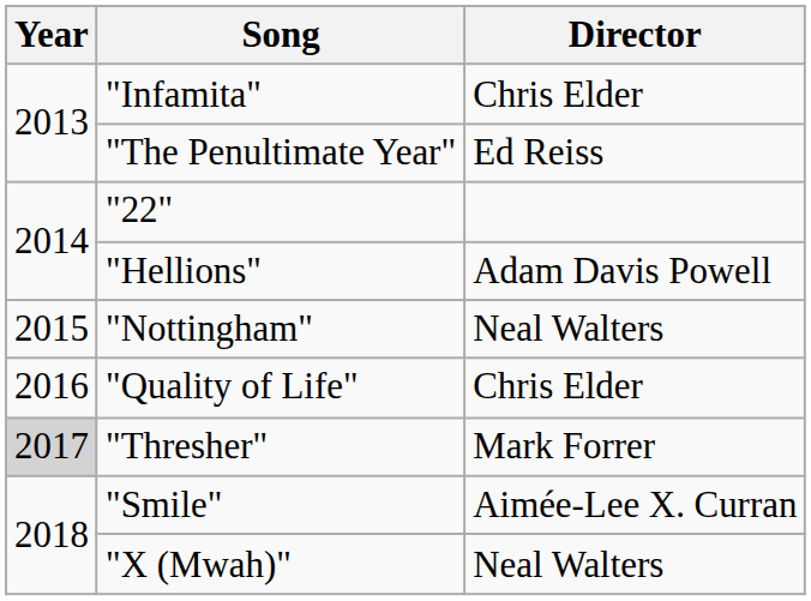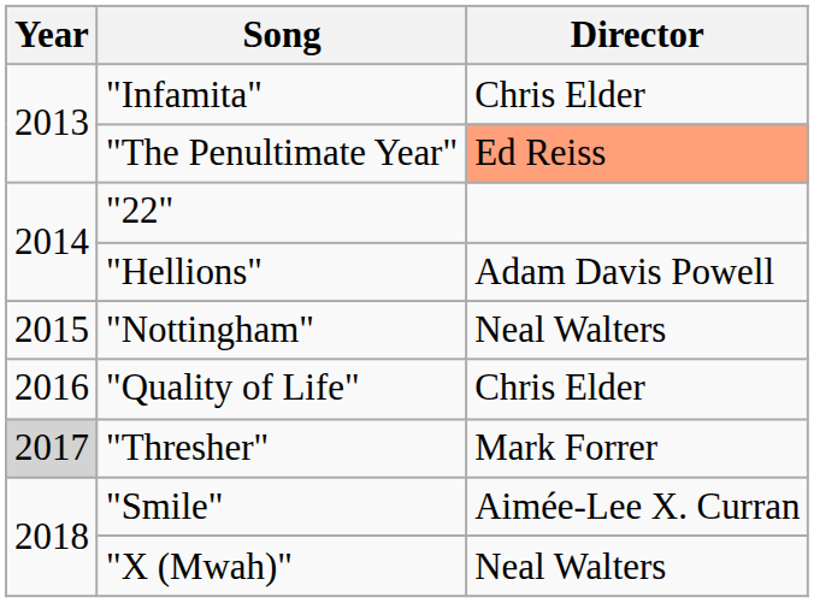"The Penultimate Year" | Director: no background -> lightsalmon background
